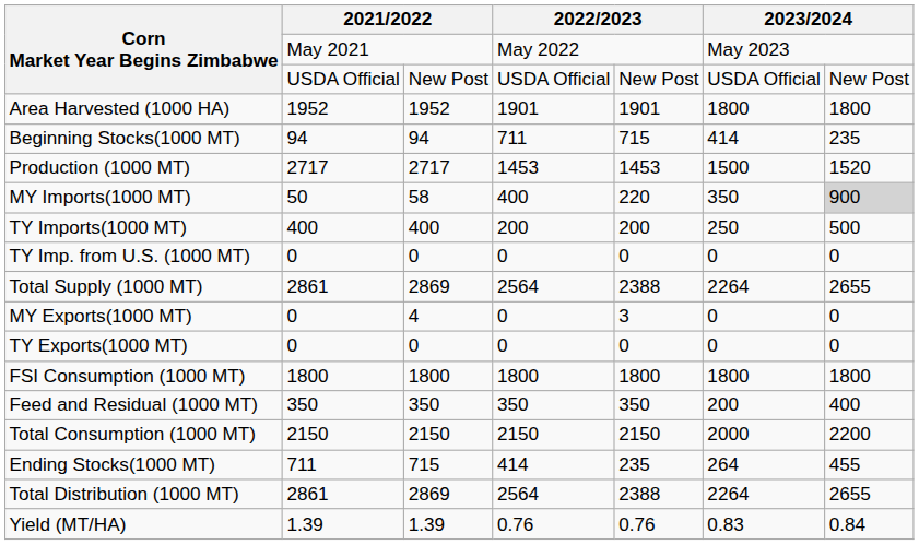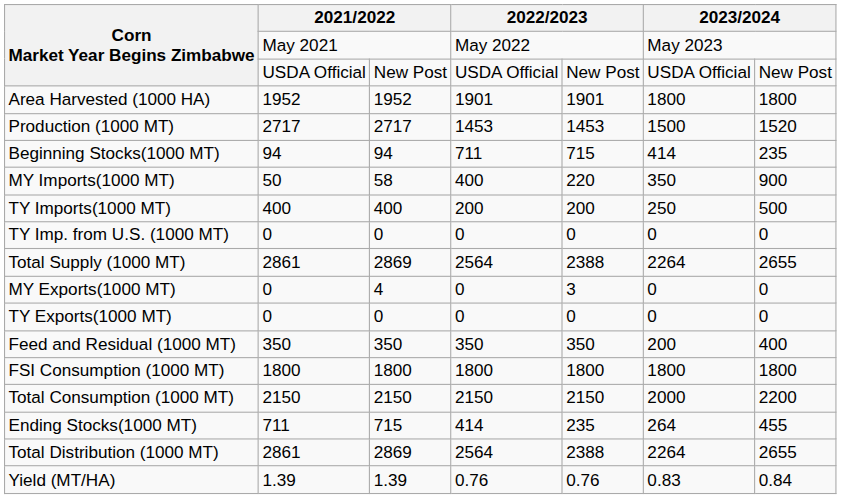rows swapped: Beginning Stocks(1000 MT) <-> Production (1000 MT)
MY Imports(1000 MT) | column 7: lightgrey background -> no background
rows swapped: Feed and Residual (1000 MT) <-> FSI Consumption (1000 MT)
